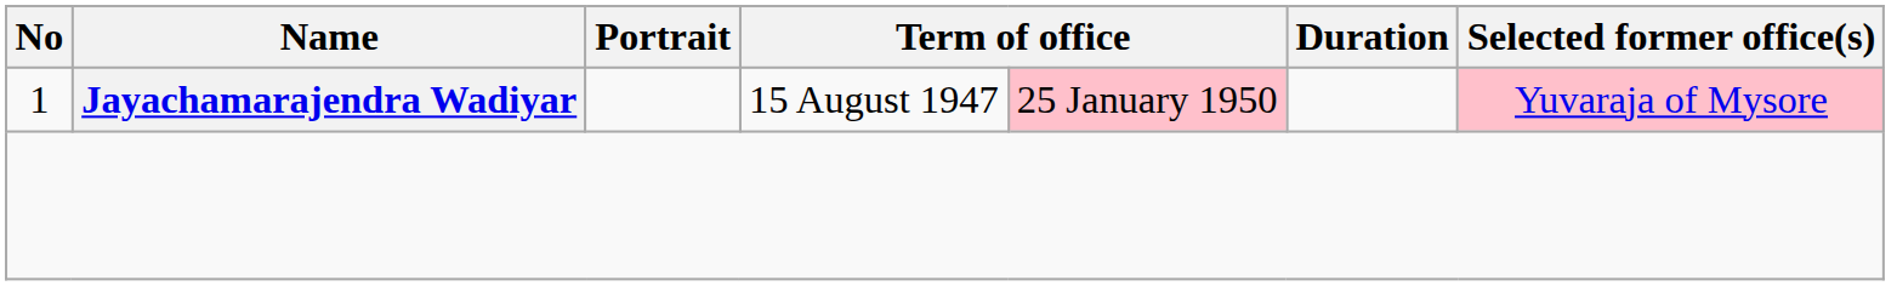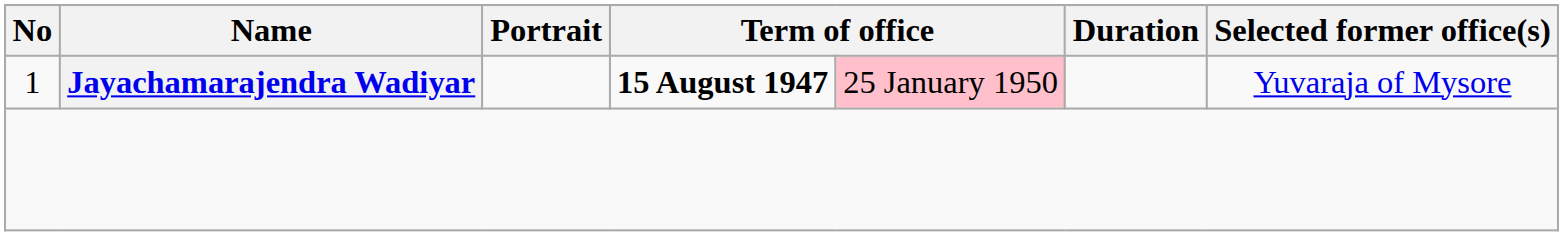Jayachamarajendra Wadiyar | column 4: normal -> bold
Jayachamarajendra Wadiyar | Selected former office(s): pink background -> no background
